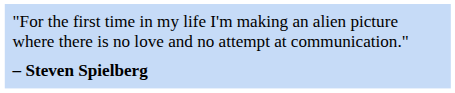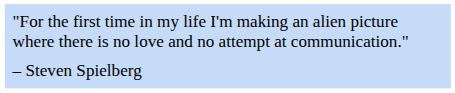row 2 | column 1: bold -> normal
